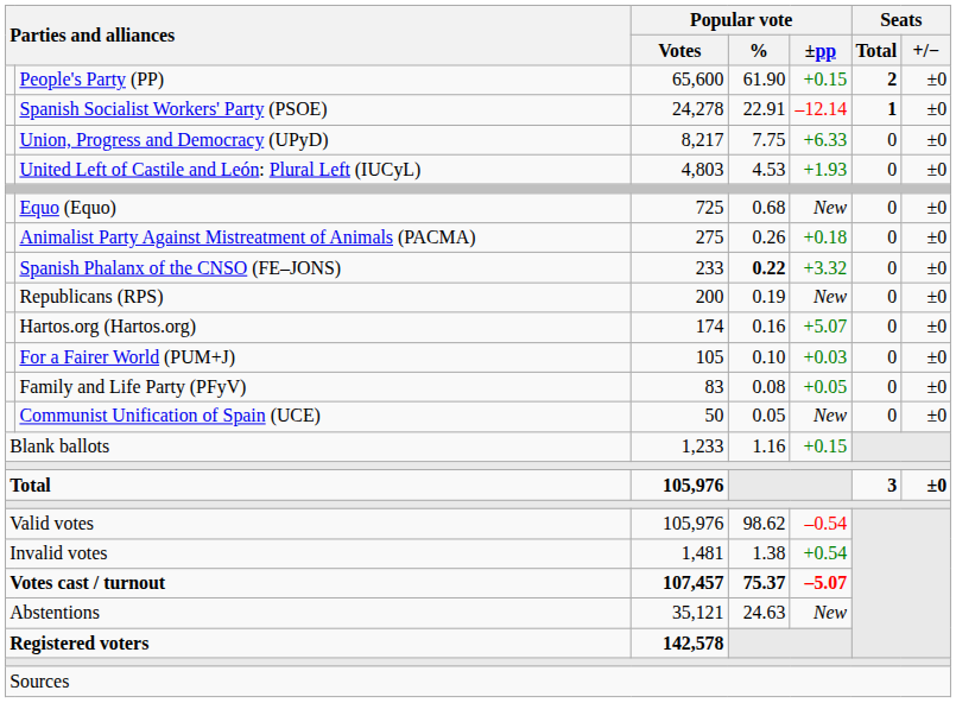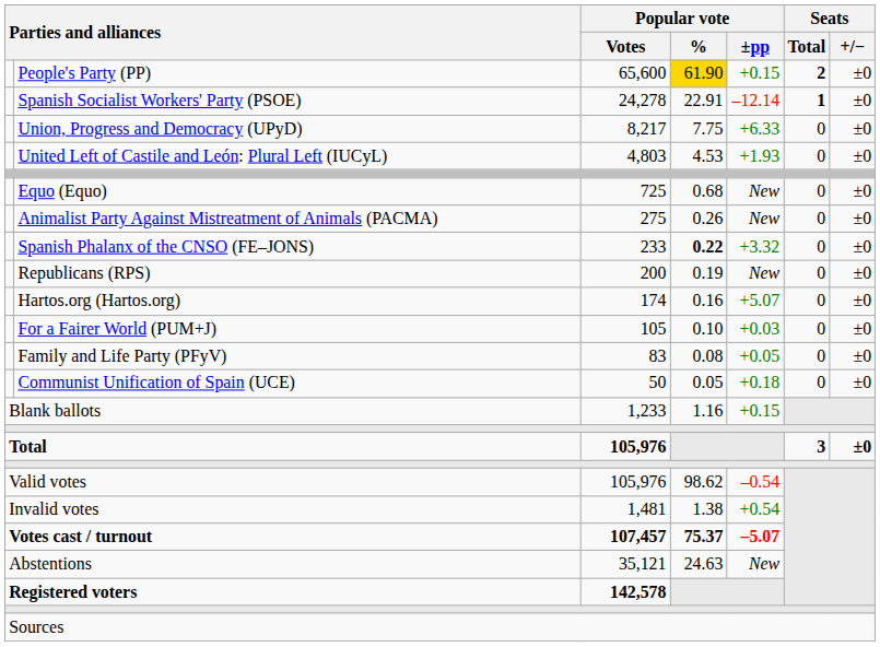People's Party (PP) | Popular vote / %: no background -> gold background
Animalist Party Against Mistreatment of Animals (PACMA) | Popular vote / ±pp: +0.18 -> New
Communist Unification of Spain (UCE) | Popular vote / ±pp: New -> +0.18
